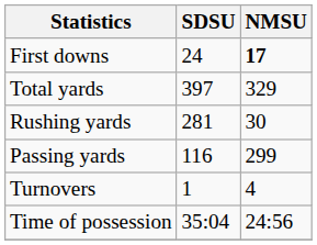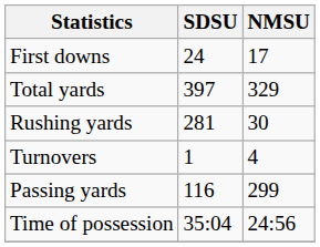First downs | NMSU: bold -> normal
rows swapped: Passing yards <-> Turnovers
